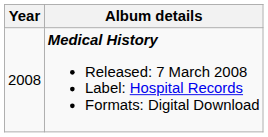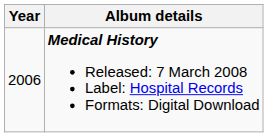row 2 | Year: 2008 -> 2006
